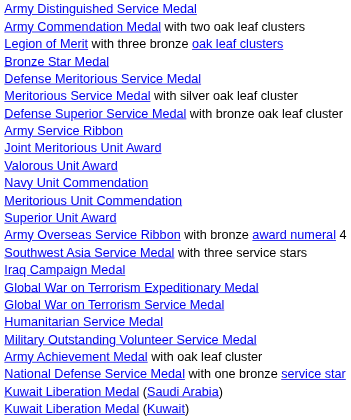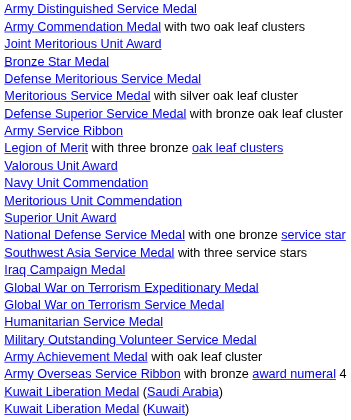row 3 | column 1: Legion of Merit with three bronze oak leaf clusters -> Joint Meritorious Unit Award
row 9 | column 1: Joint Meritorious Unit Award -> Legion of Merit with three bronze oak leaf clusters
row 14 | column 1: Army Overseas Service Ribbon with bronze award numeral 4 -> National Defense Service Medal with one bronze service star
row 22 | column 1: National Defense Service Medal with one bronze service star -> Army Overseas Service Ribbon with bronze award numeral 4
